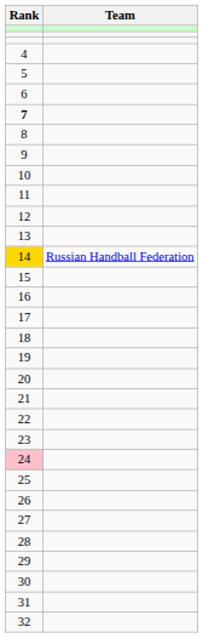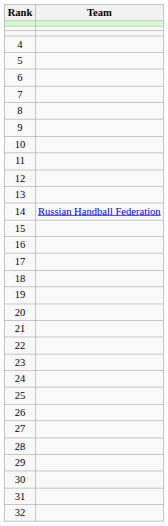row 8 | Rank: bold -> normal
row 15 | Rank: gold background -> no background
row 25 | Rank: pink background -> no background
